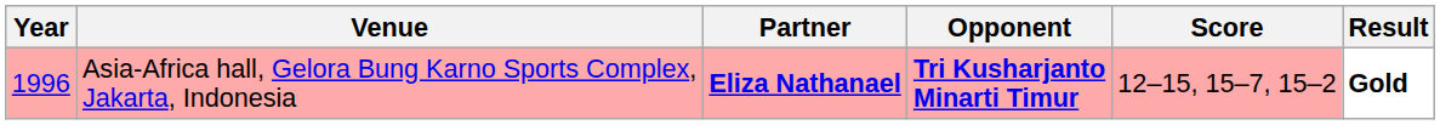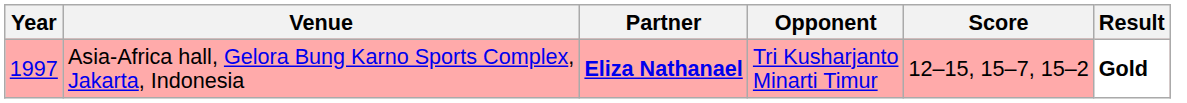row 2 | Year: 1996 -> 1997
row 2 | Opponent: bold -> normal
